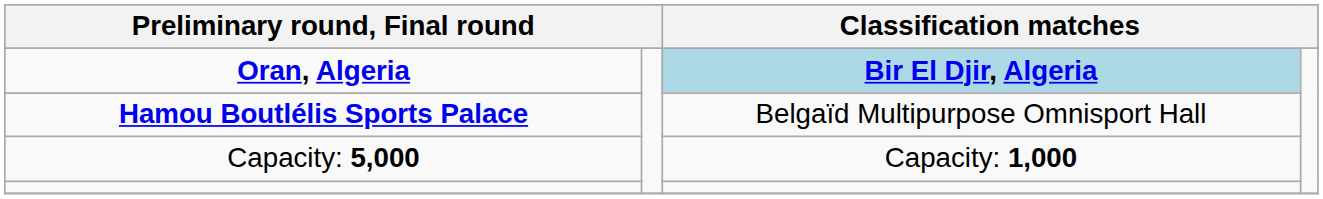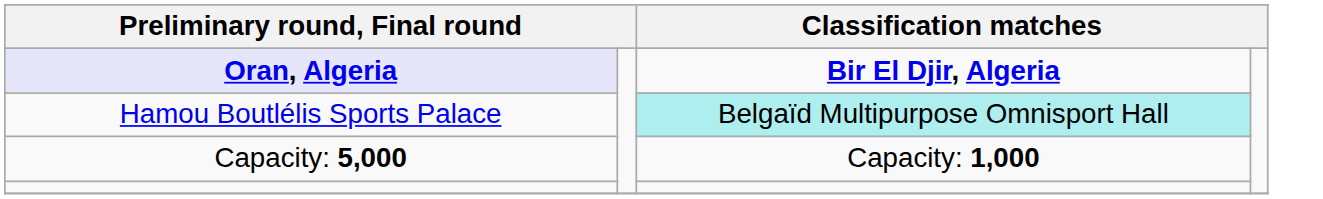Oran, Algeria | column 1: no background -> lavender background
Oran, Algeria | column 3: lightblue background -> no background
Hamou Boutlélis Sports Palace | column 1: bold -> normal
Hamou Boutlélis Sports Palace | column 3: no background -> paleturquoise background
